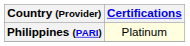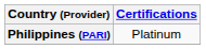Philippines (PARI) | Certifications: lightyellow background -> no background
